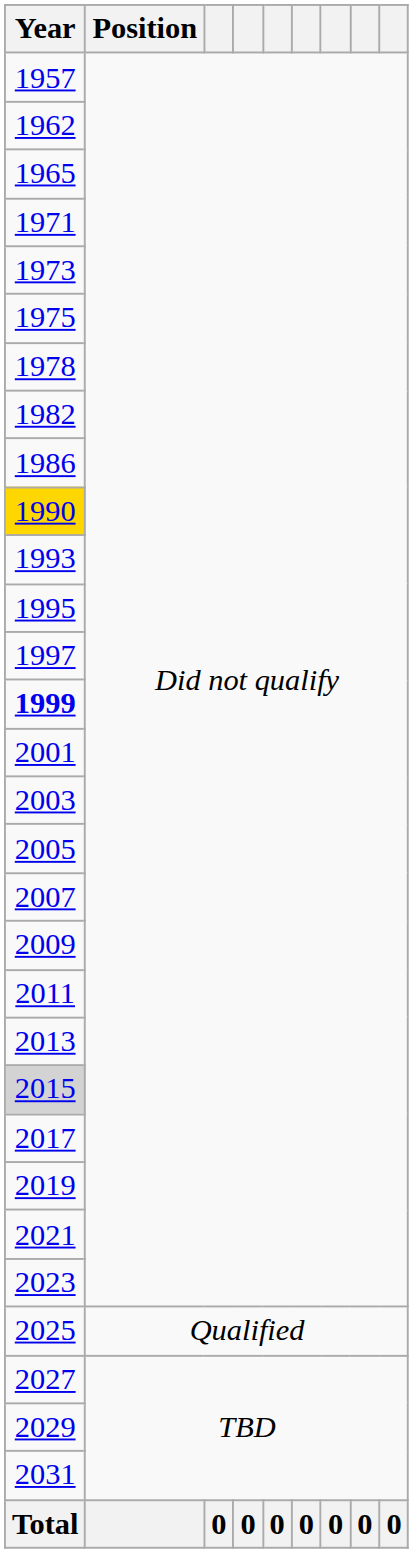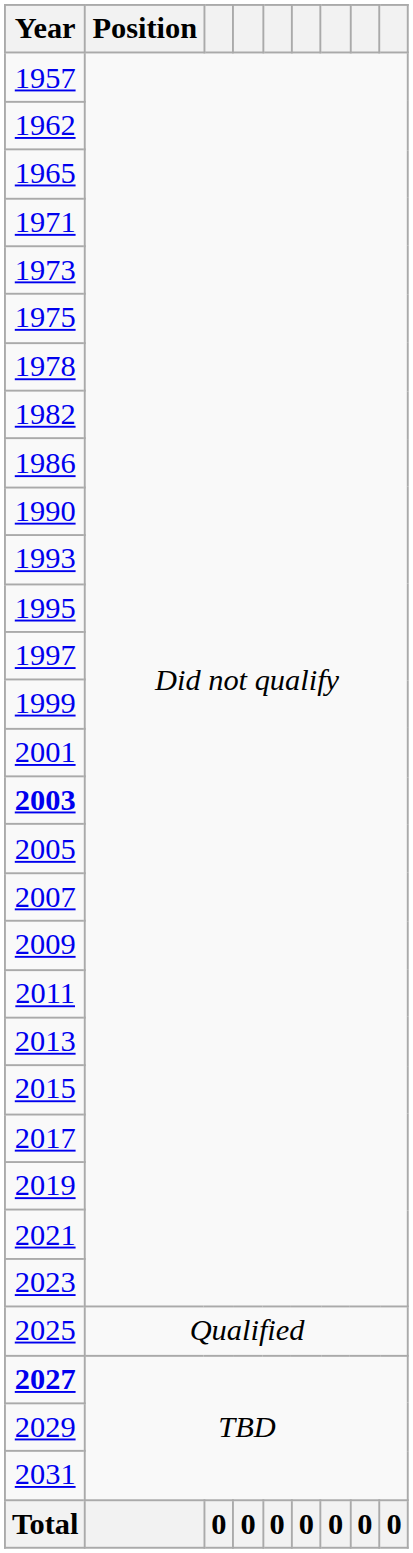1990 | Year: gold background -> no background
1999 | Year: bold -> normal
2003 | Year: normal -> bold
2015 | Year: lightgrey background -> no background
2027 | Year: normal -> bold
